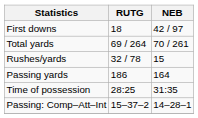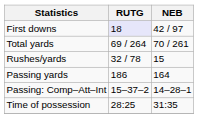First downs | RUTG: no background -> lavender background
rows swapped: Passing: Comp–Att–Int <-> Time of possession
